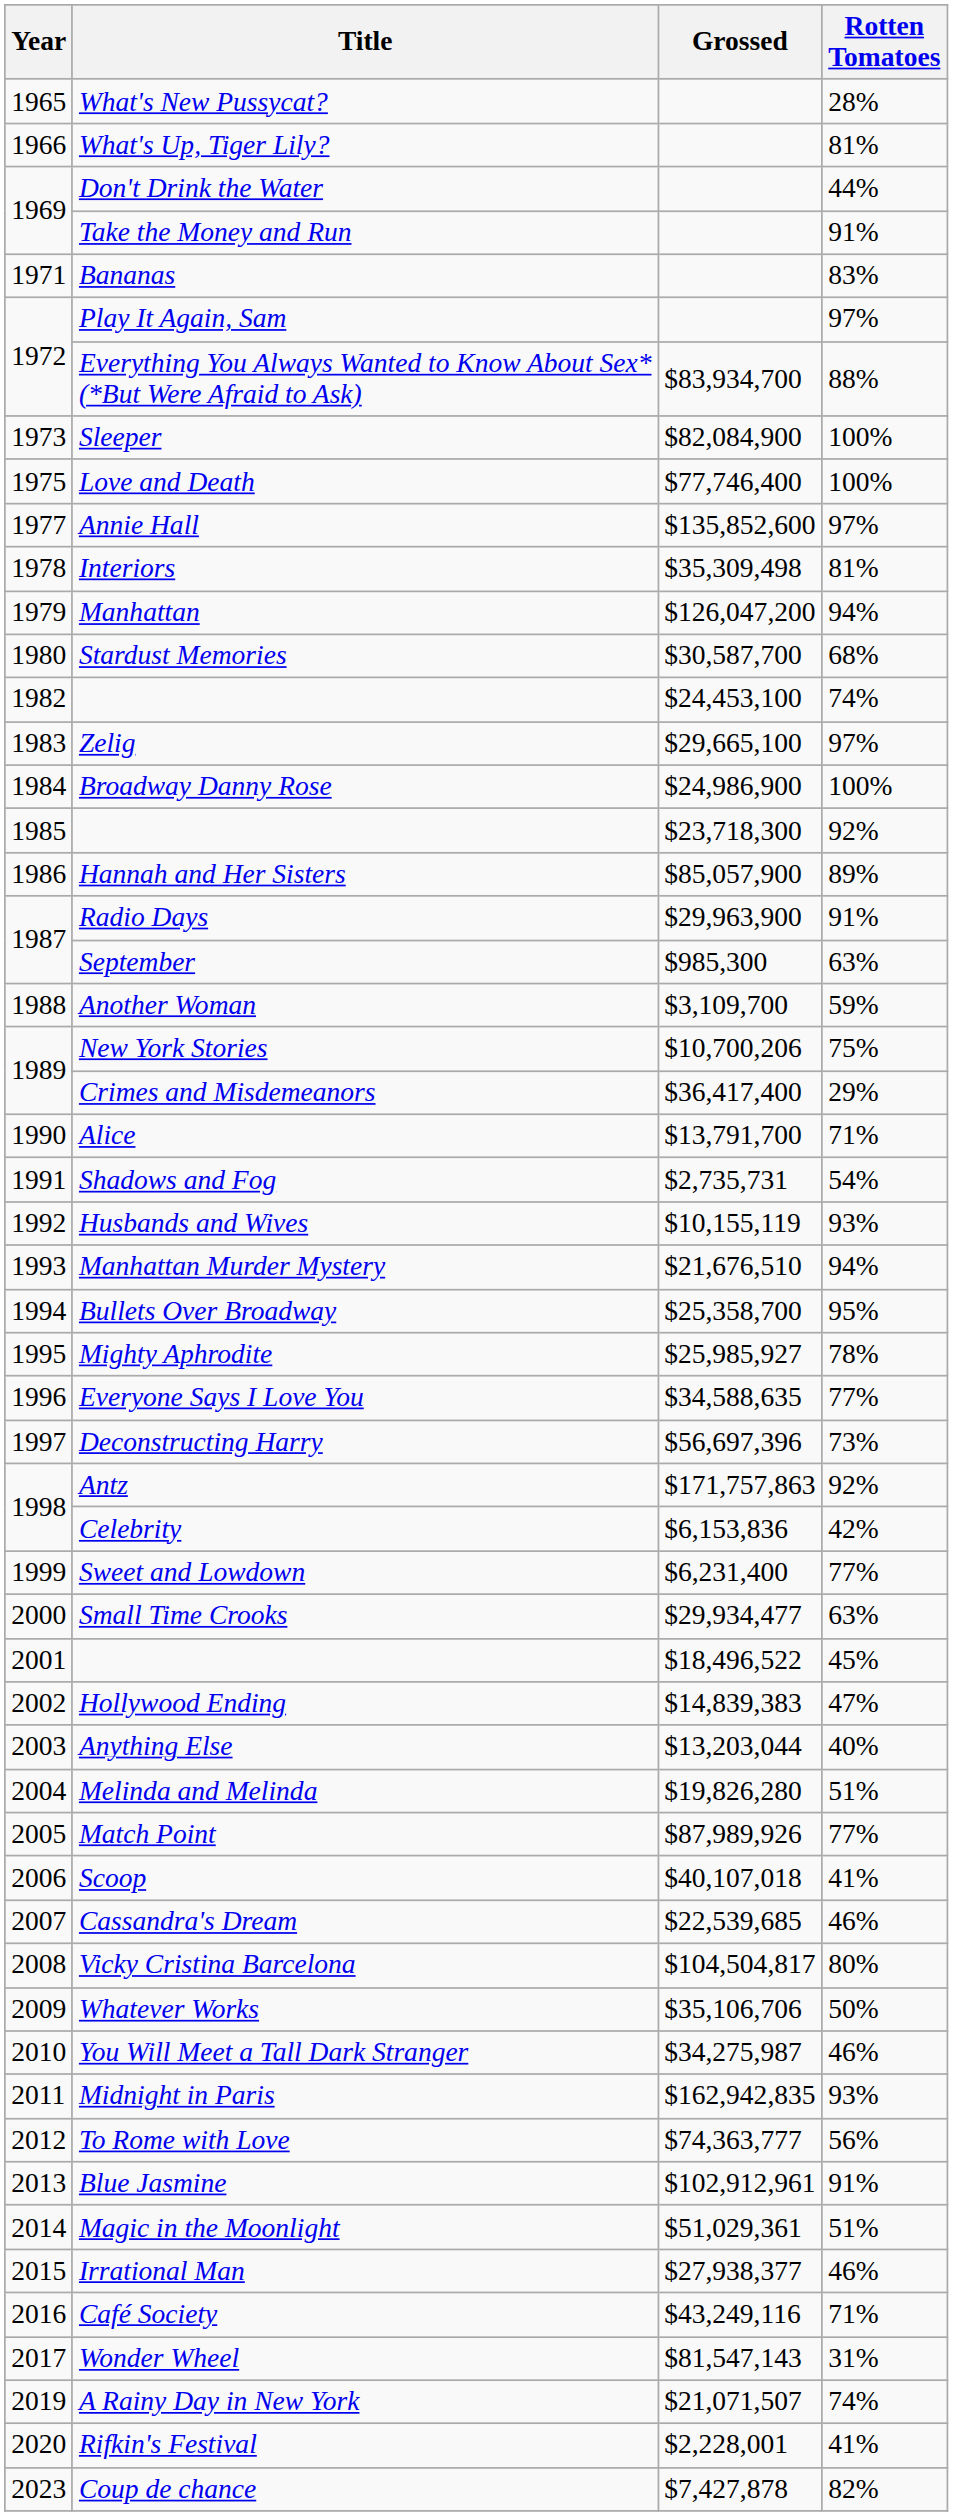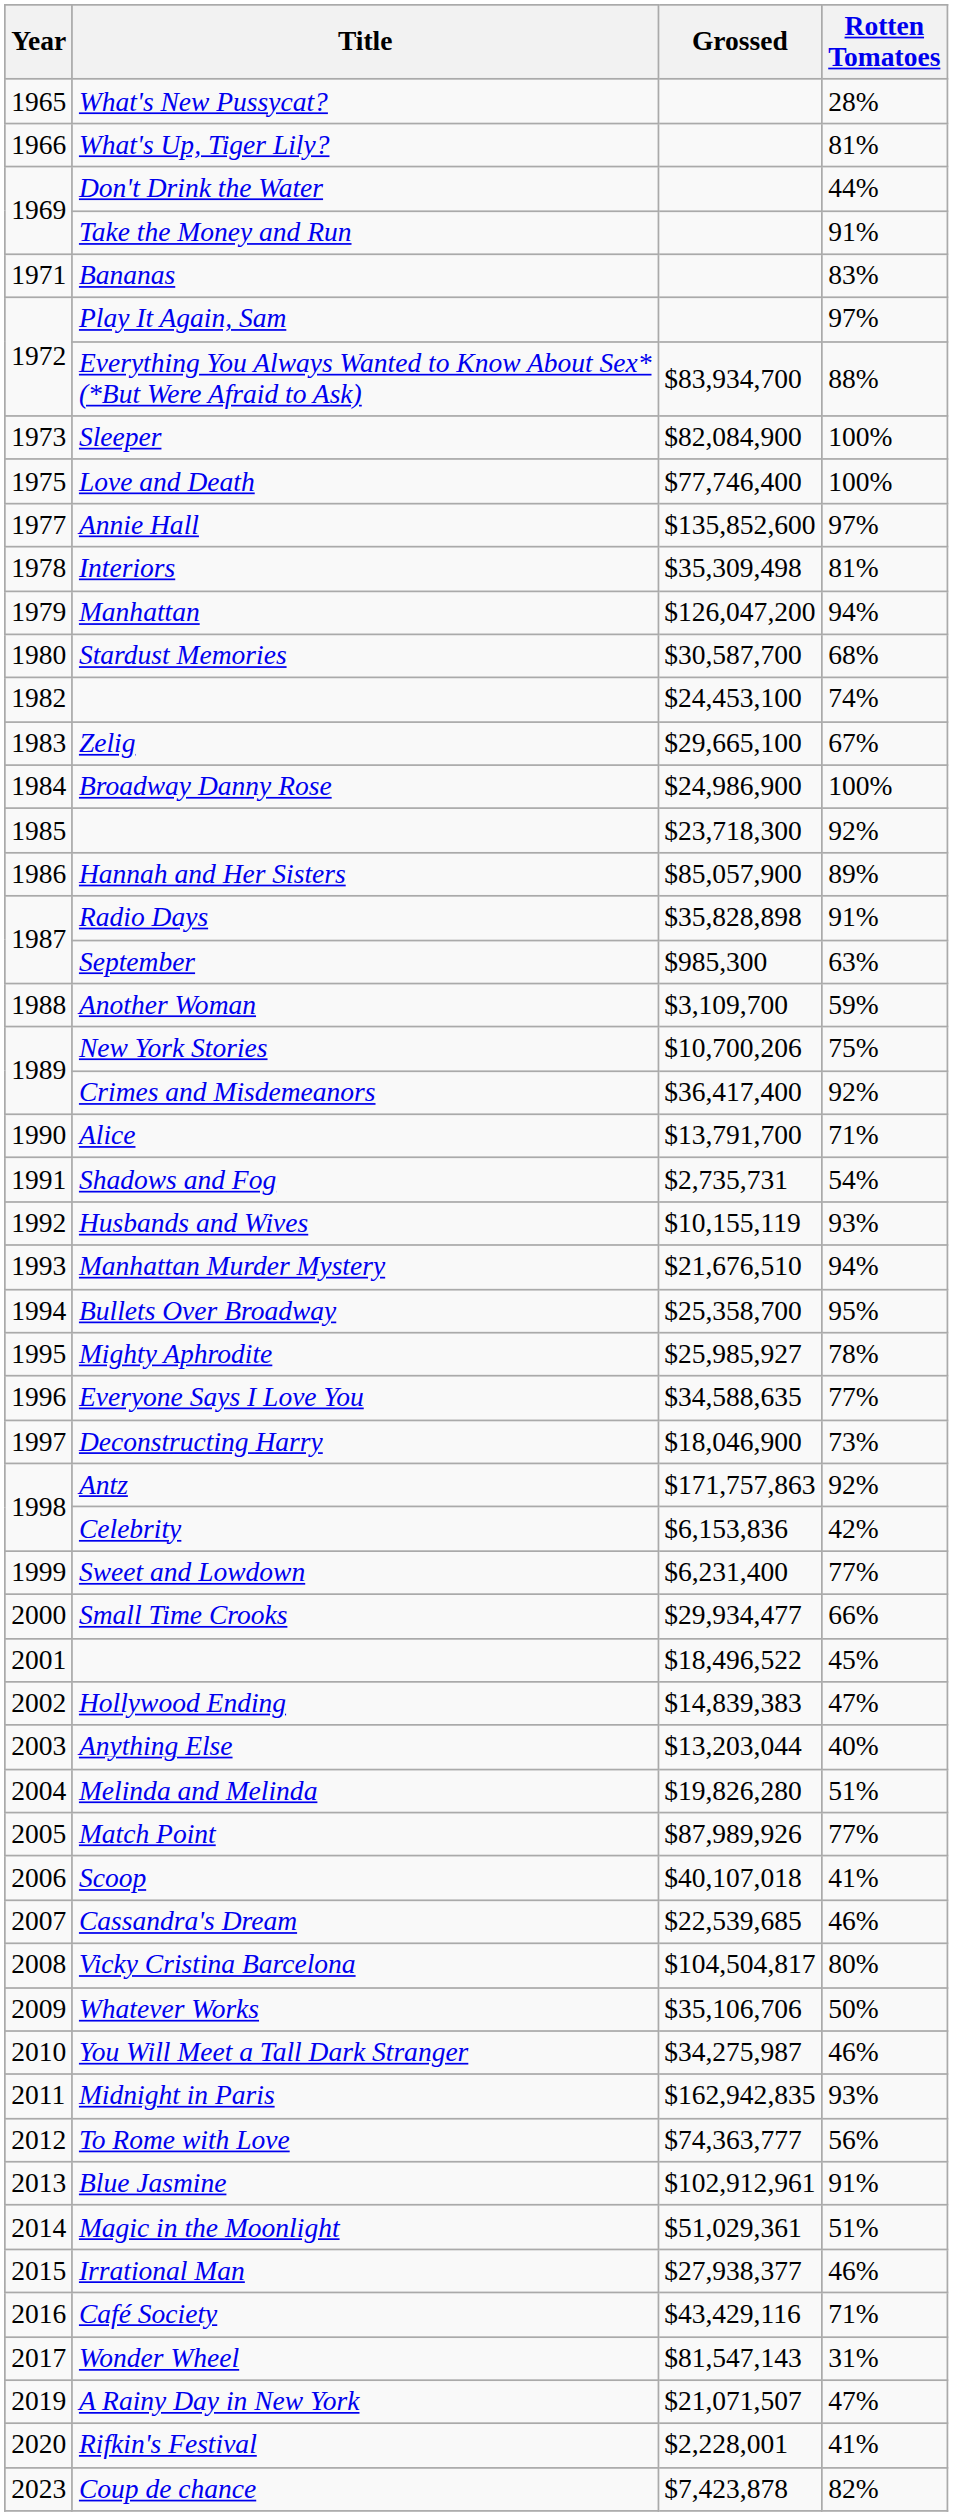Zelig | Rotten Tomatoes: 97% -> 67%
Radio Days | Grossed: $29,963,900 -> $35,828,898
Crimes and Misdemeanors | Rotten Tomatoes: 29% -> 92%
Deconstructing Harry | Grossed: $56,697,396 -> $18,046,900
Small Time Crooks | Rotten Tomatoes: 63% -> 66%
Café Society | Grossed: $43,249,116 -> $43,429,116
A Rainy Day in New York | Rotten Tomatoes: 74% -> 47%
Coup de chance | Grossed: $7,427,878 -> $7,423,878
